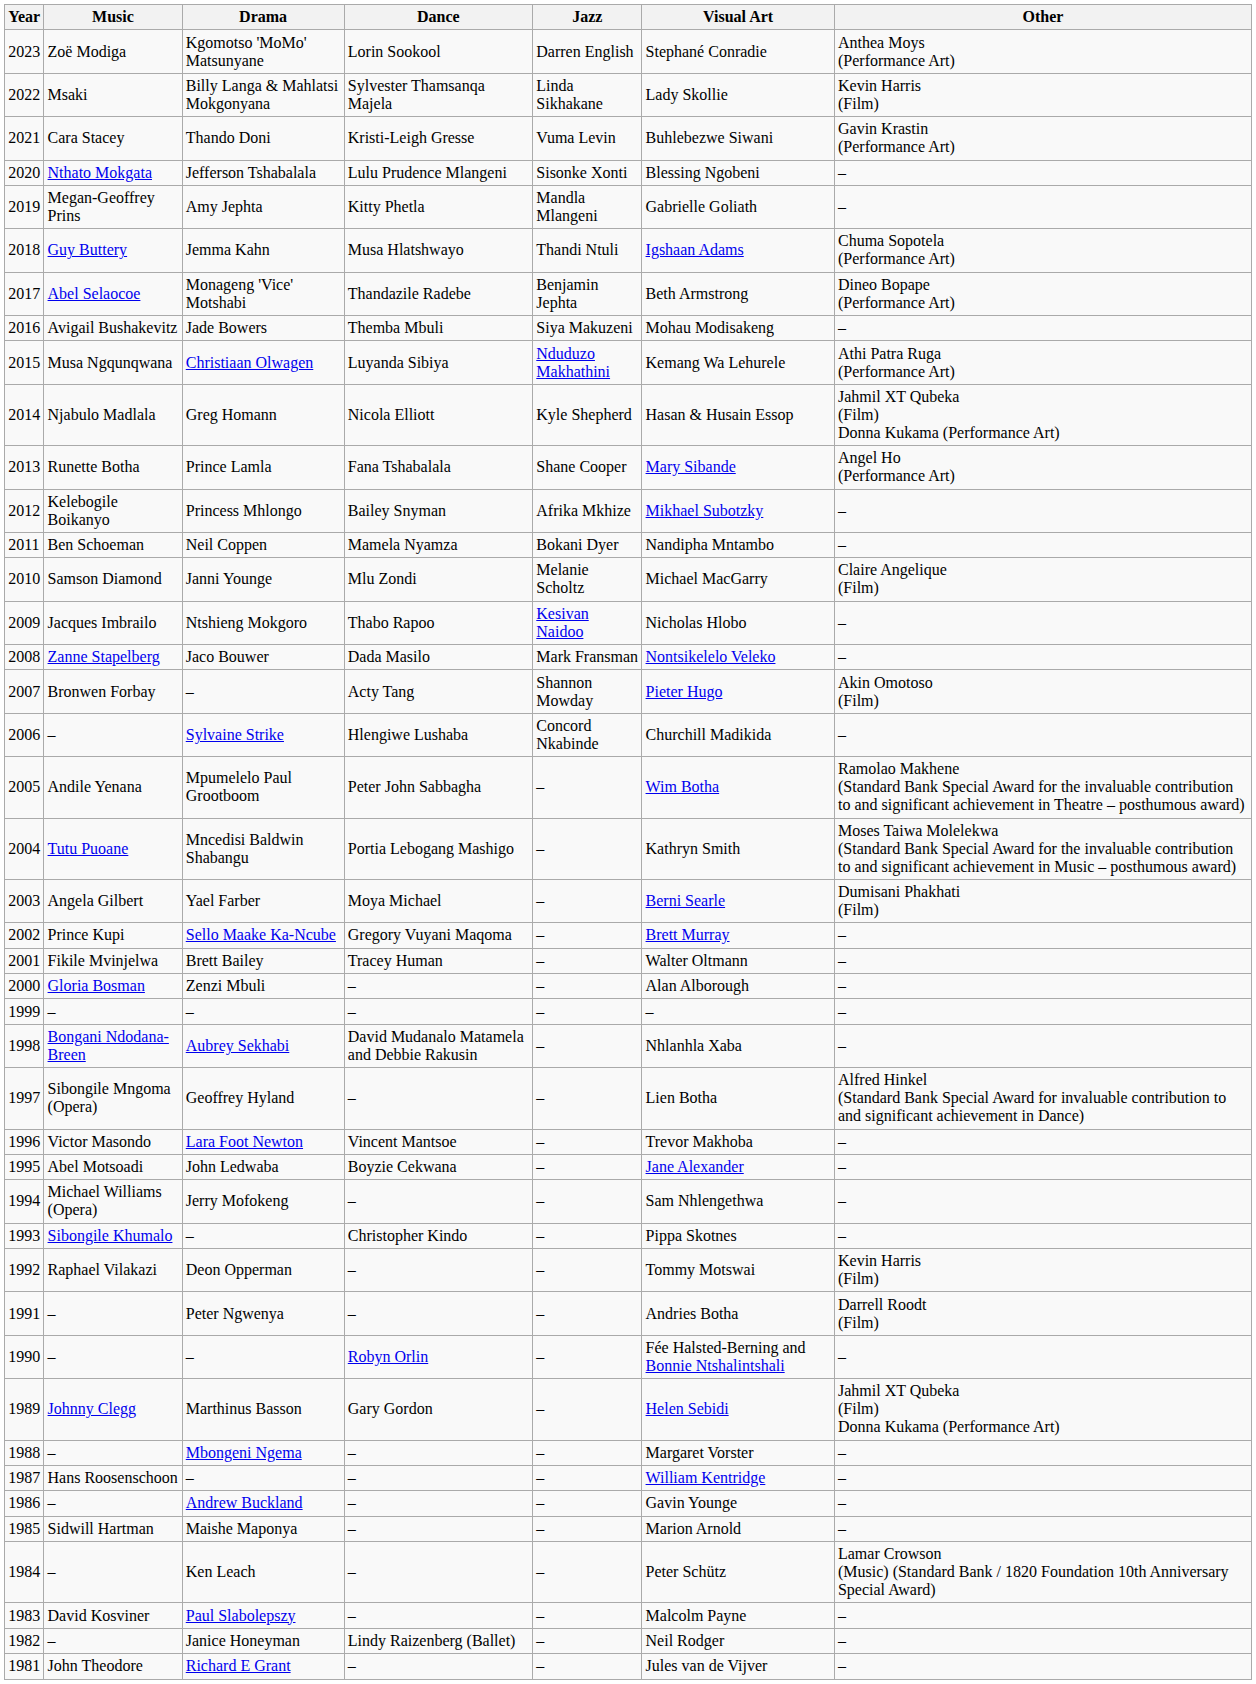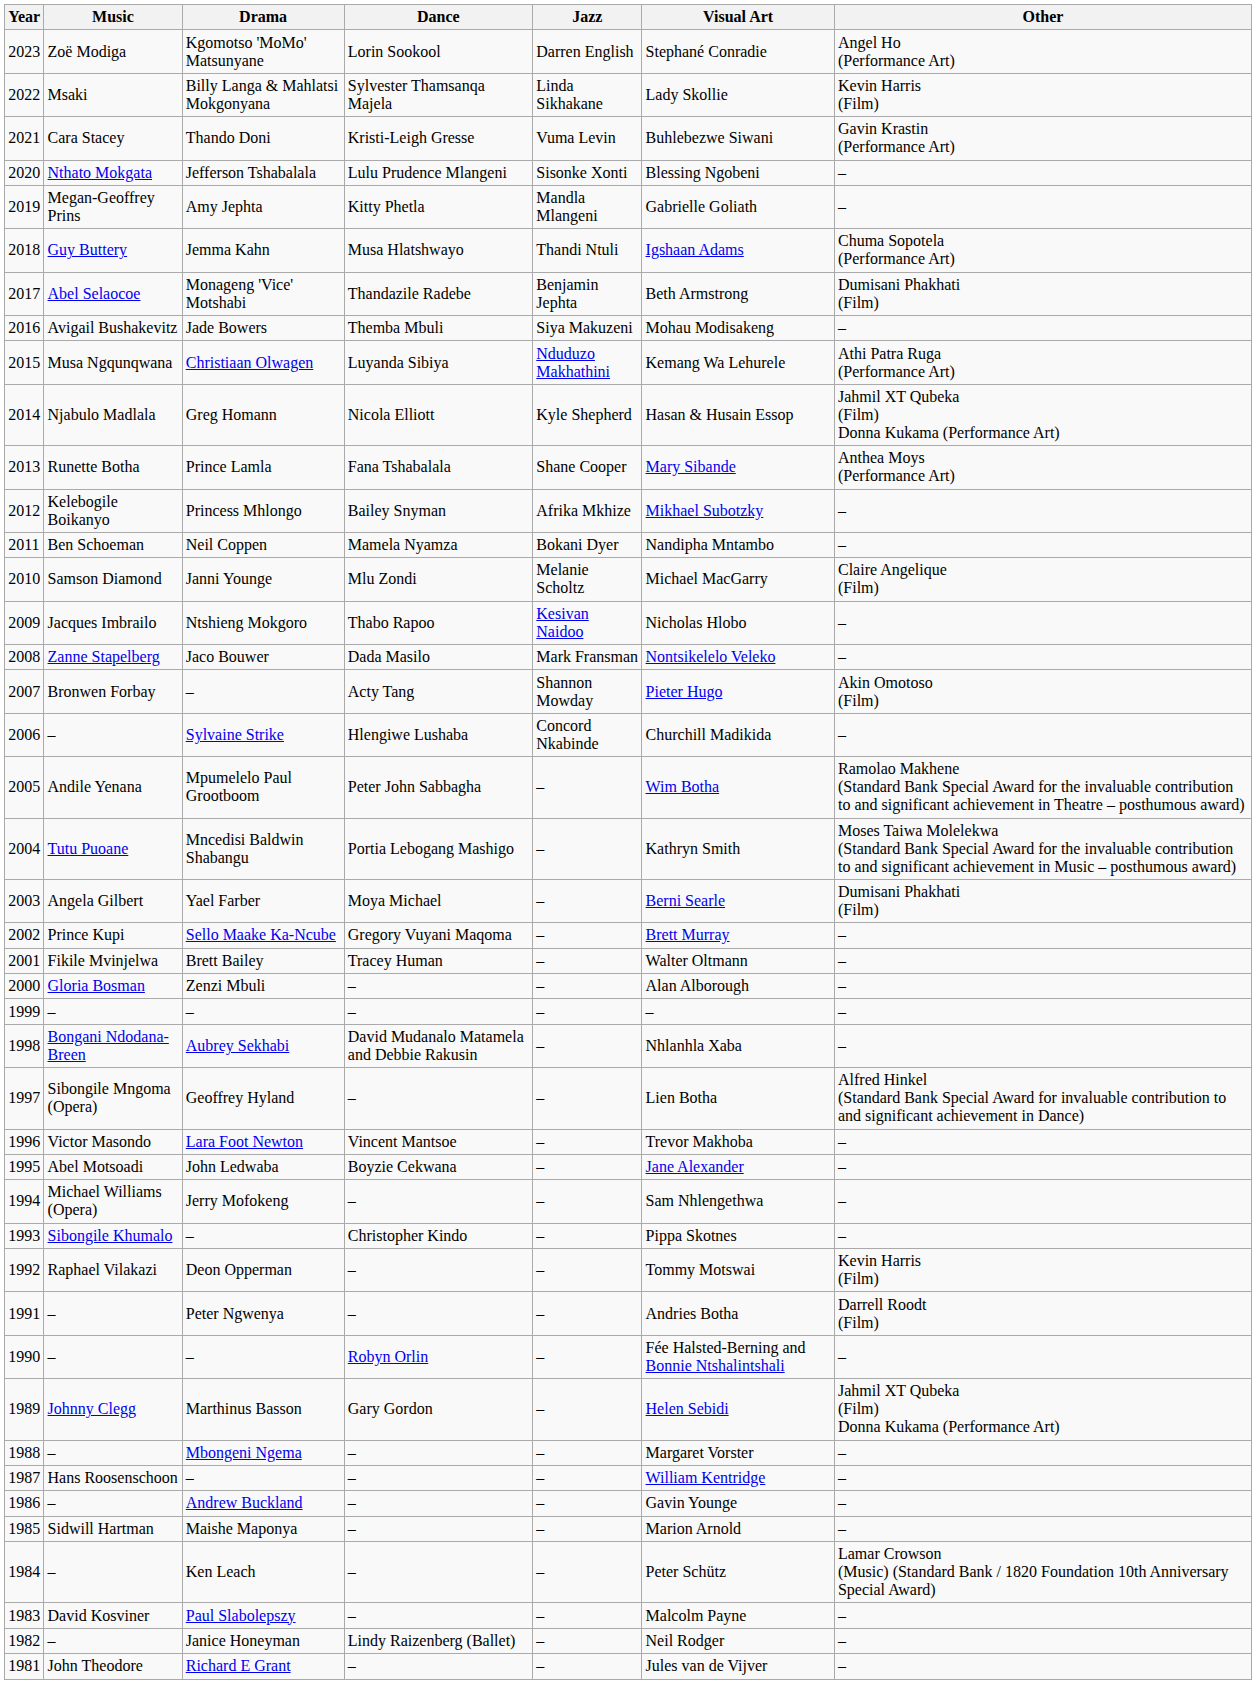Kgomotso 'MoMo' Matsunyane | Other: Anthea Moys (Performance Art) -> Angel Ho (Performance Art)
Monageng 'Vice' Motshabi | Other: Dineo Bopape (Performance Art) -> Dumisani Phakhati (Film)
Prince Lamla | Other: Angel Ho (Performance Art) -> Anthea Moys (Performance Art)
